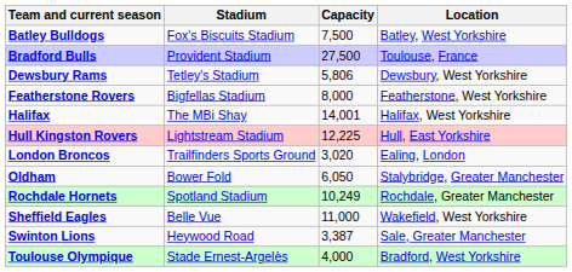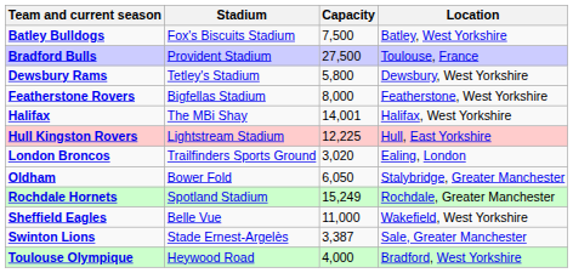Dewsbury Rams | Capacity: 5,806 -> 5,800
Rochdale Hornets | Capacity: 10,249 -> 15,249
Swinton Lions | Stadium: Heywood Road -> Stade Ernest-Argelès
Toulouse Olympique | Stadium: Stade Ernest-Argelès -> Heywood Road
